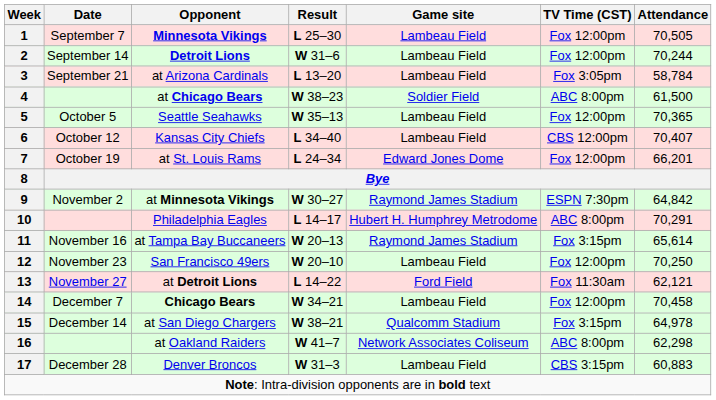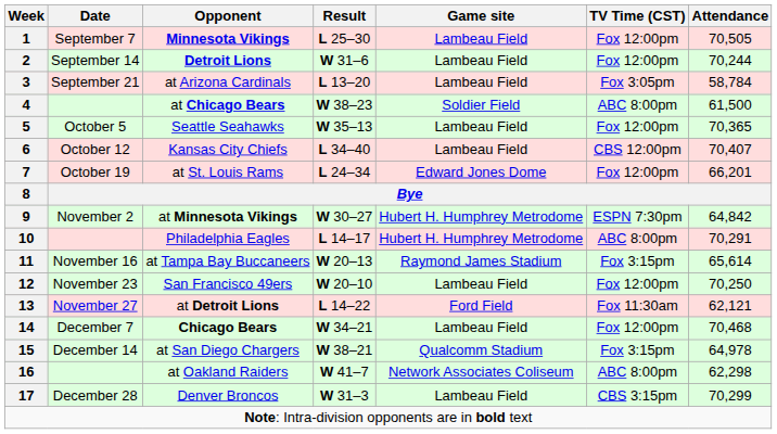9 | Game site: Raymond James Stadium -> Hubert H. Humphrey Metrodome
14 | Attendance: 70,458 -> 70,468
17 | Attendance: 60,883 -> 70,299
